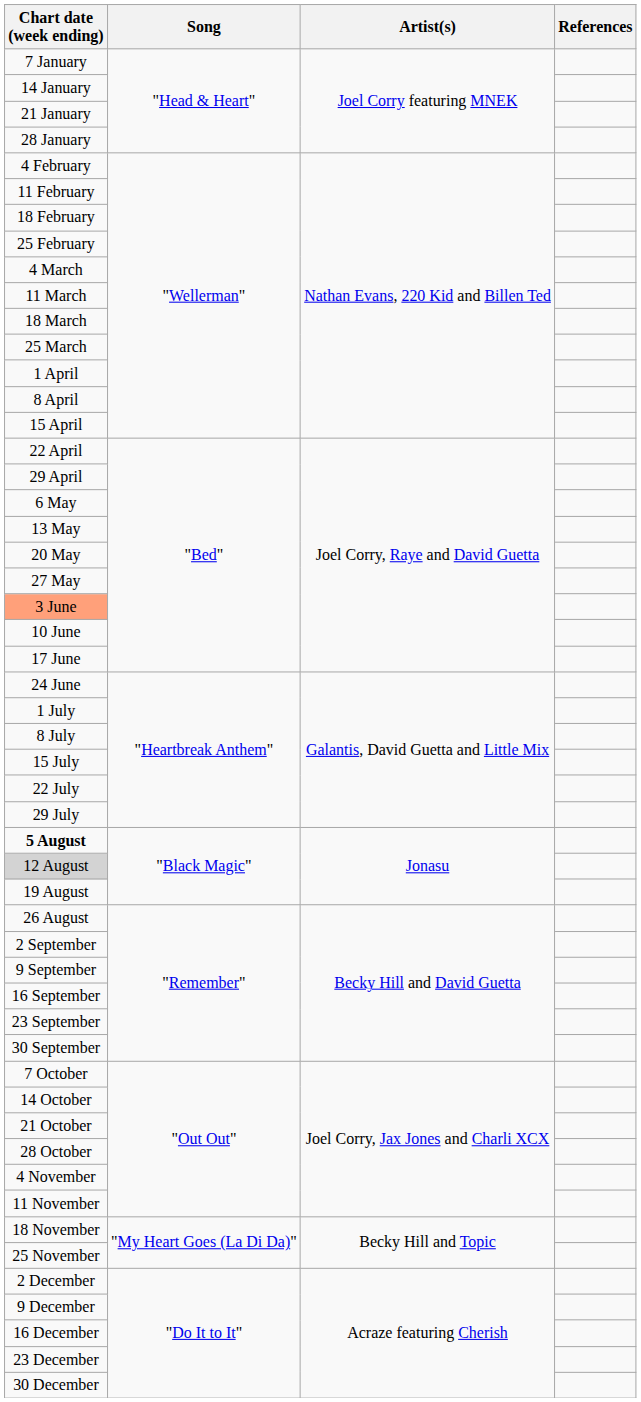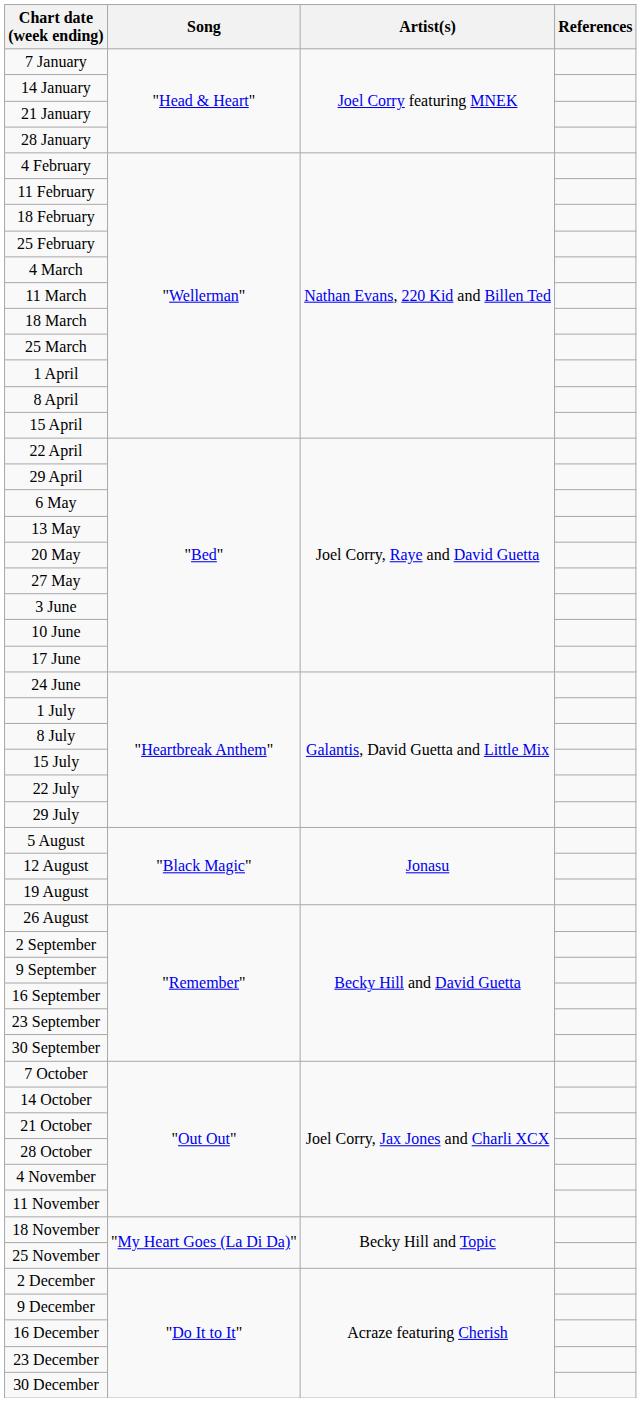3 June | Chart date (week ending): lightsalmon background -> no background
5 August | Chart date (week ending): bold -> normal
12 August | Chart date (week ending): lightgrey background -> no background
